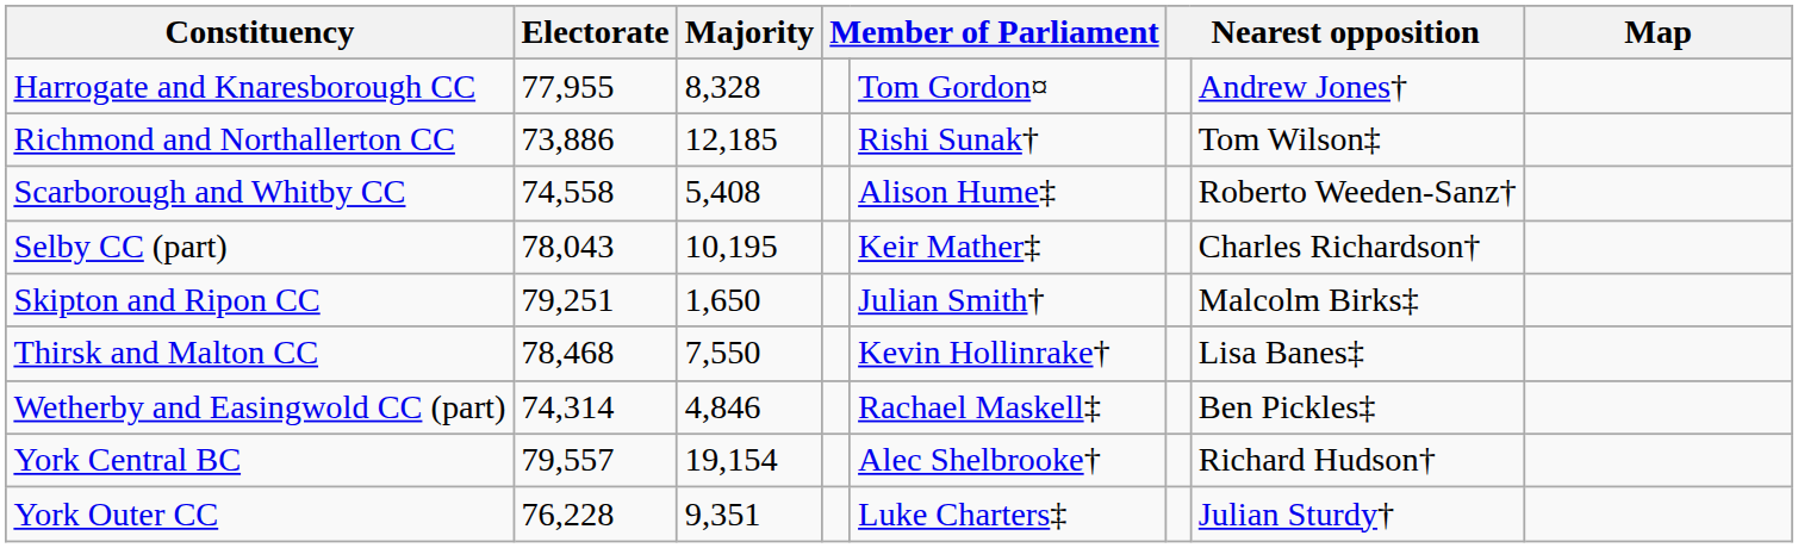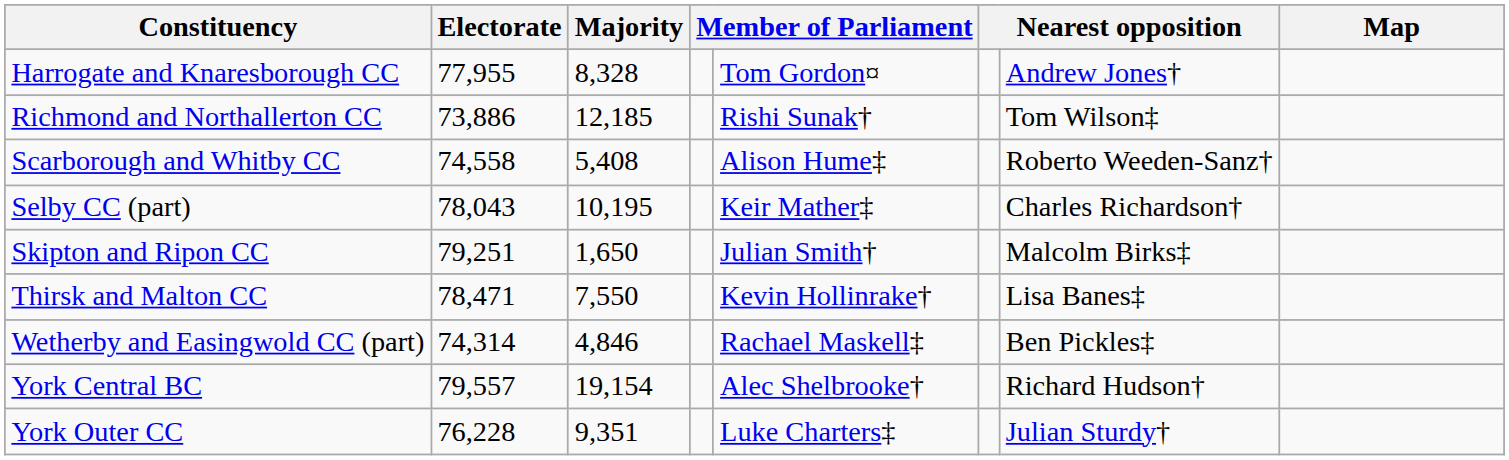Thirsk and Malton CC | Electorate: 78,468 -> 78,471
